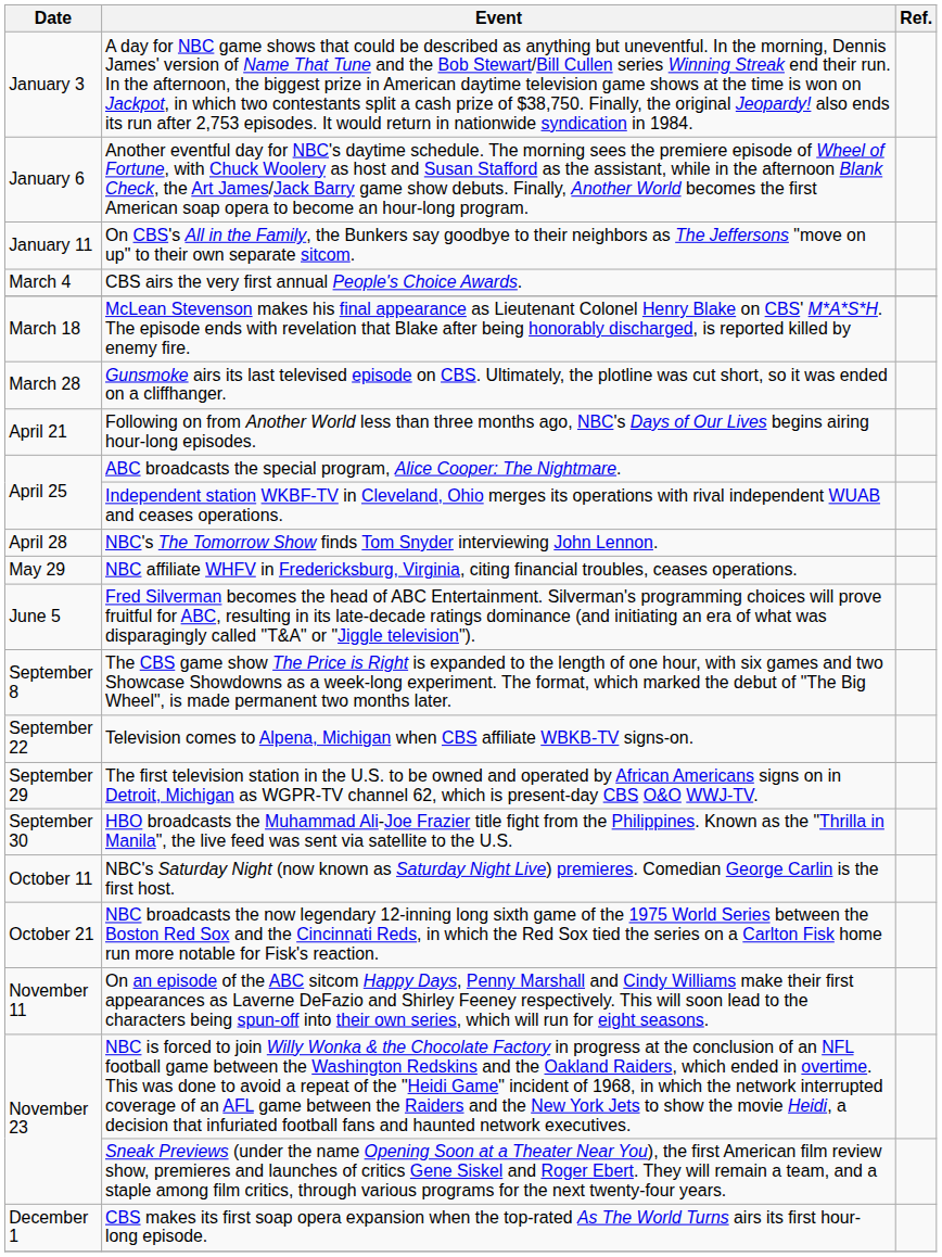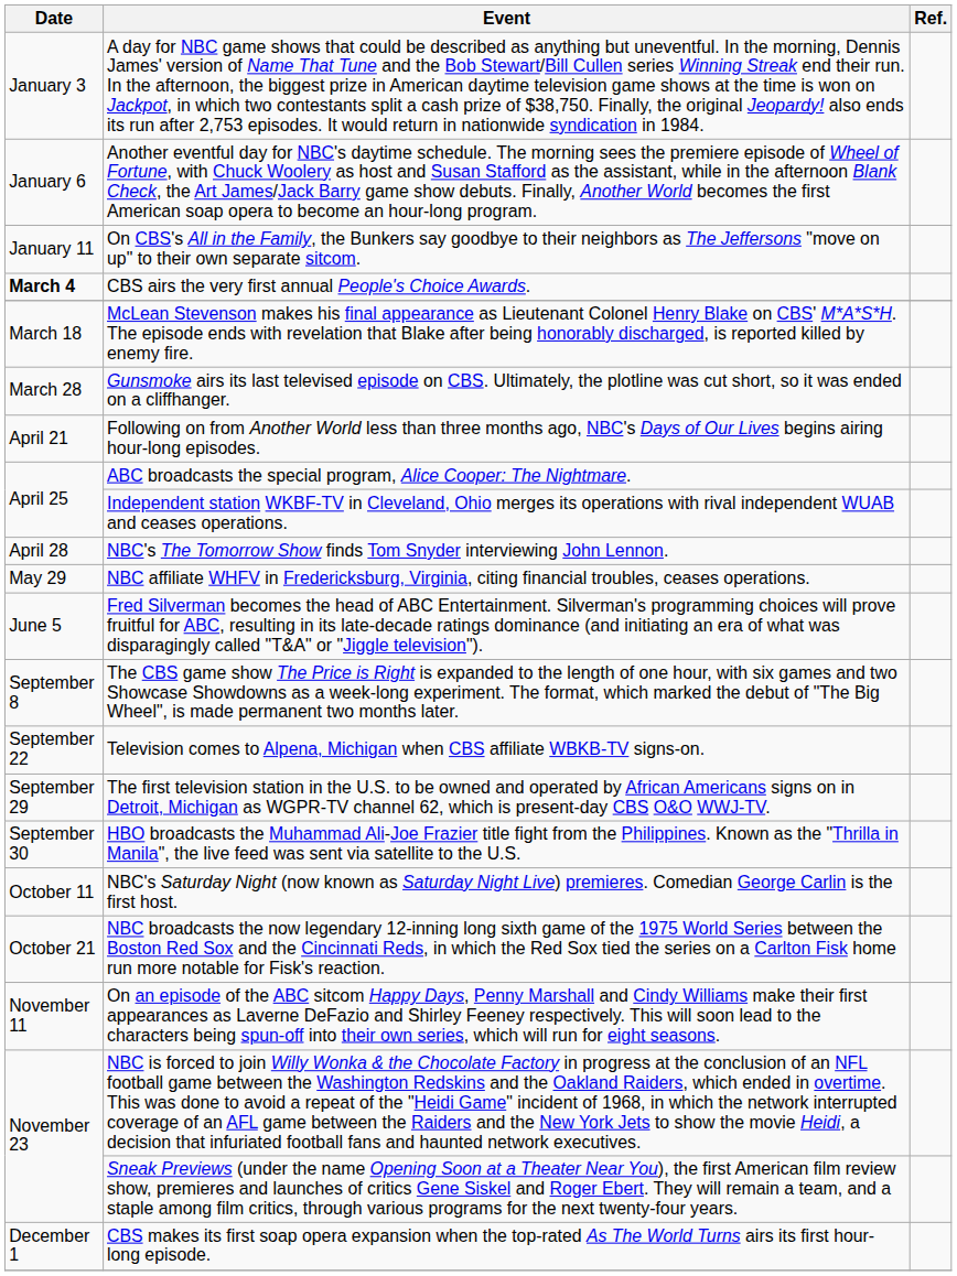CBS airs the very first annual People's Choice Awards. | Date: normal -> bold
